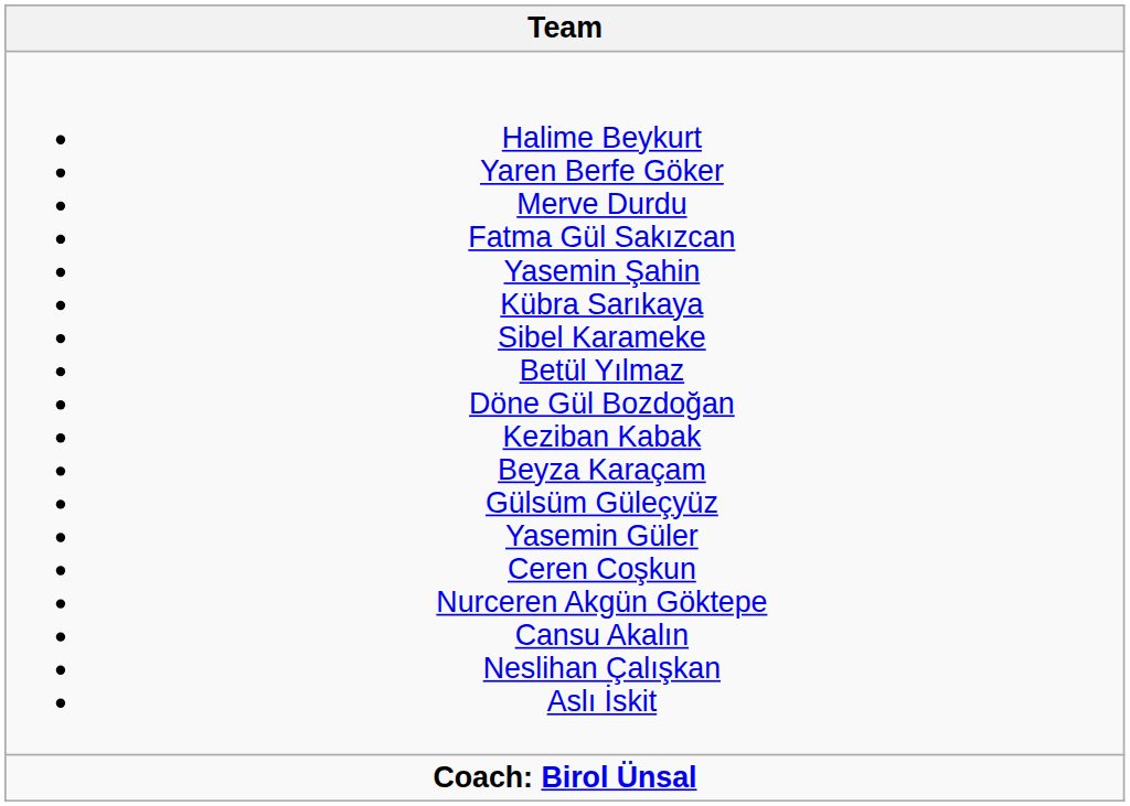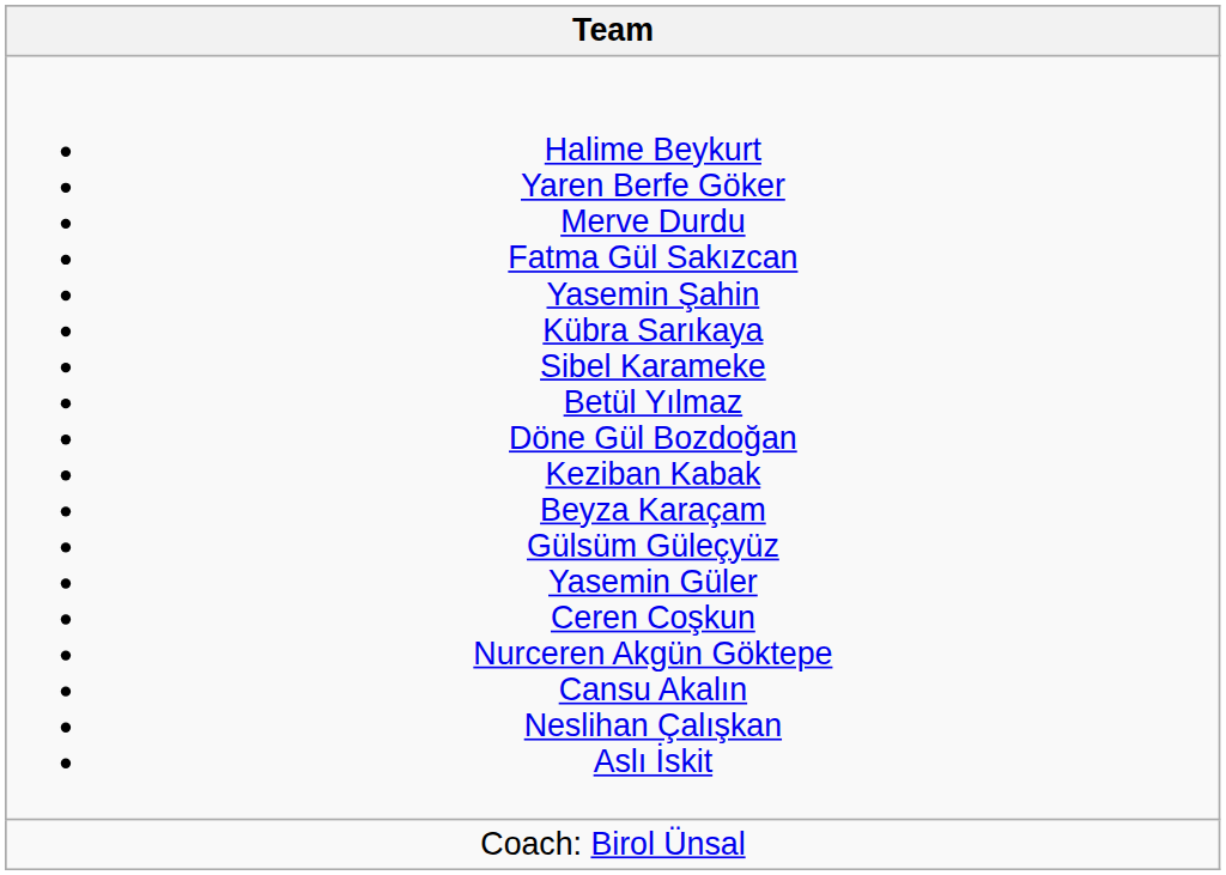row 3 | column 1: bold -> normal
